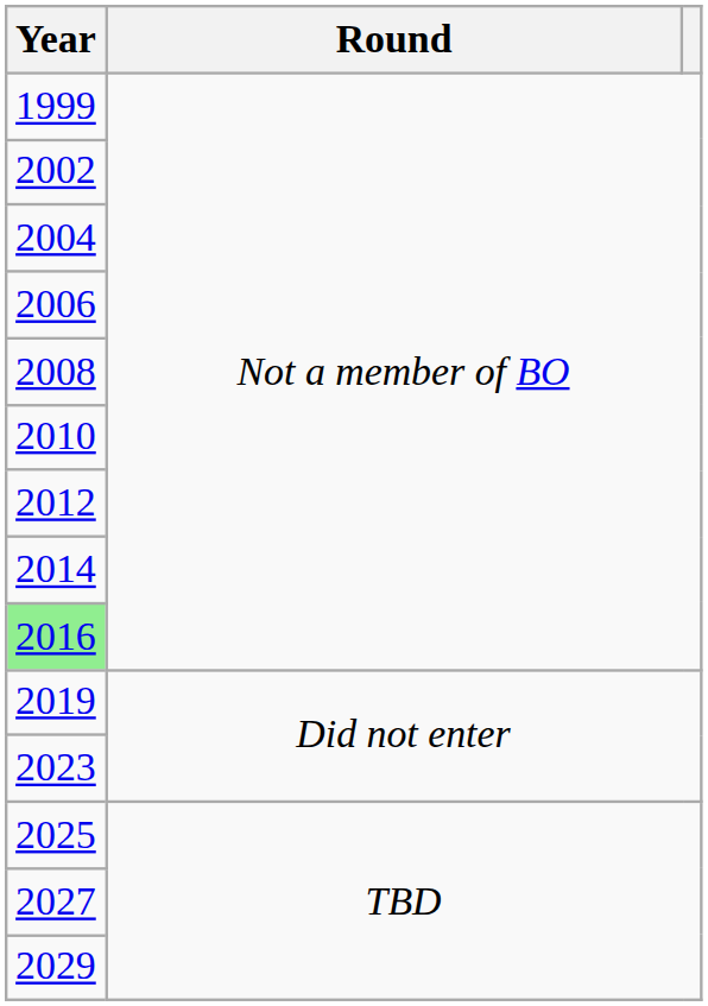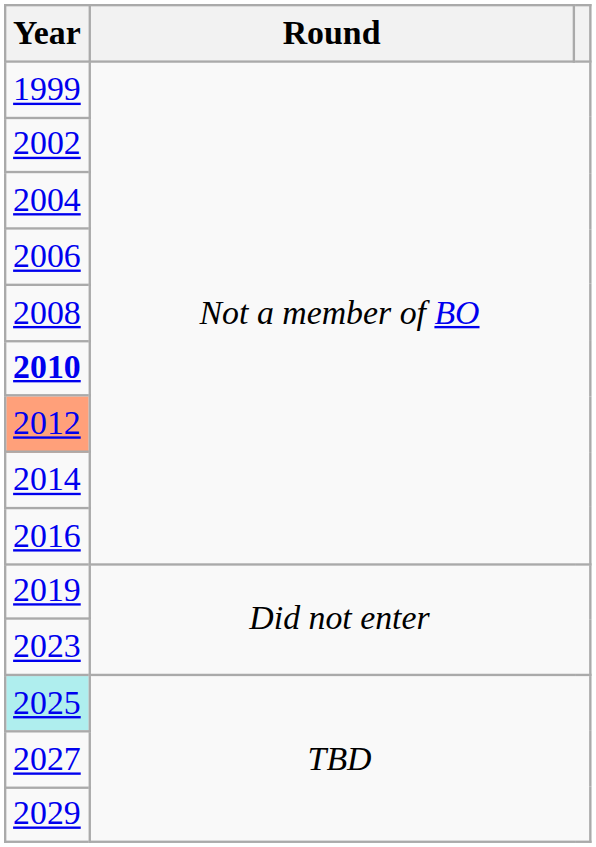2010 | Year: normal -> bold
2012 | Year: no background -> lightsalmon background
2016 | Year: lightgreen background -> no background
2025 | Year: no background -> paleturquoise background
